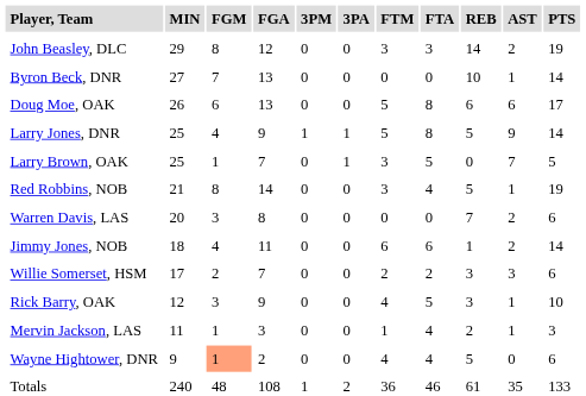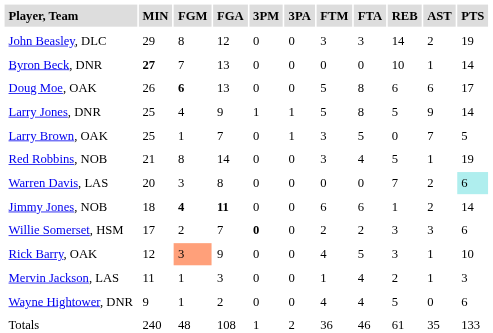Byron Beck, DNR | MIN: normal -> bold
Doug Moe, OAK | FGM: normal -> bold
Warren Davis, LAS | PTS: no background -> paleturquoise background
Jimmy Jones, NOB | FGM: normal -> bold
Jimmy Jones, NOB | FGA: normal -> bold
Willie Somerset, HSM | 3PM: normal -> bold
Rick Barry, OAK | FGM: no background -> lightsalmon background
Wayne Hightower, DNR | FGM: lightsalmon background -> no background
